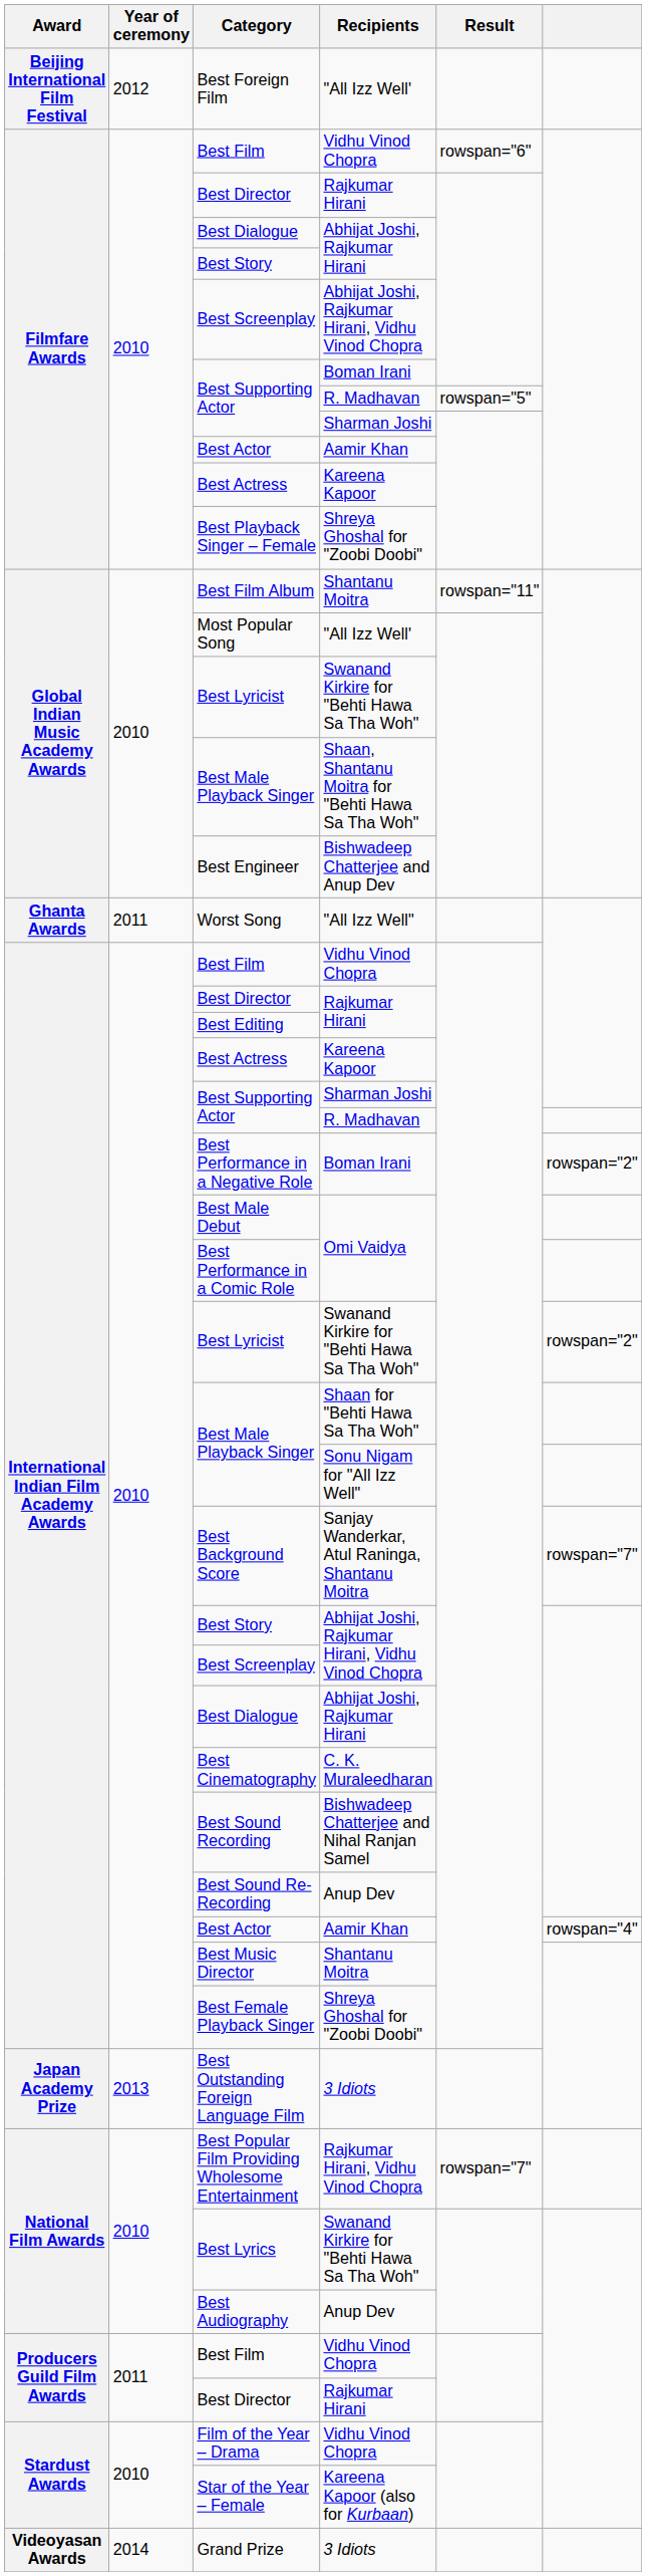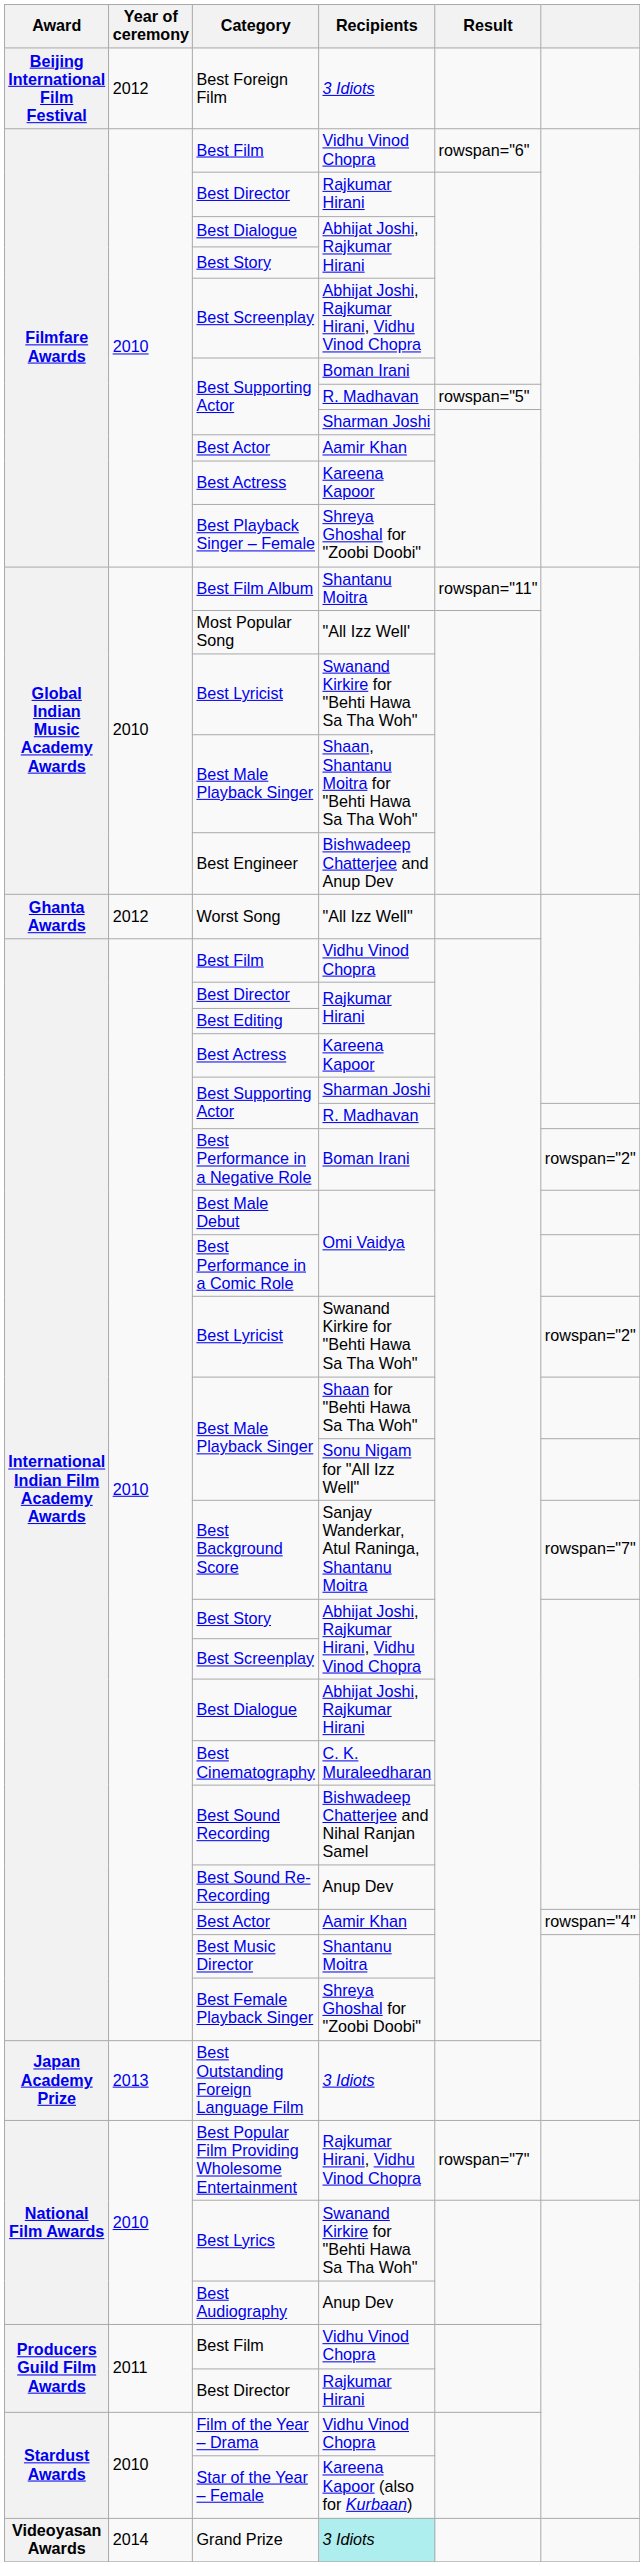Best Foreign Film | Recipients: "All Izz Well' -> 3 Idiots
Worst Song | Year of ceremony: 2011 -> 2012
Grand Prize | Recipients: no background -> paleturquoise background
